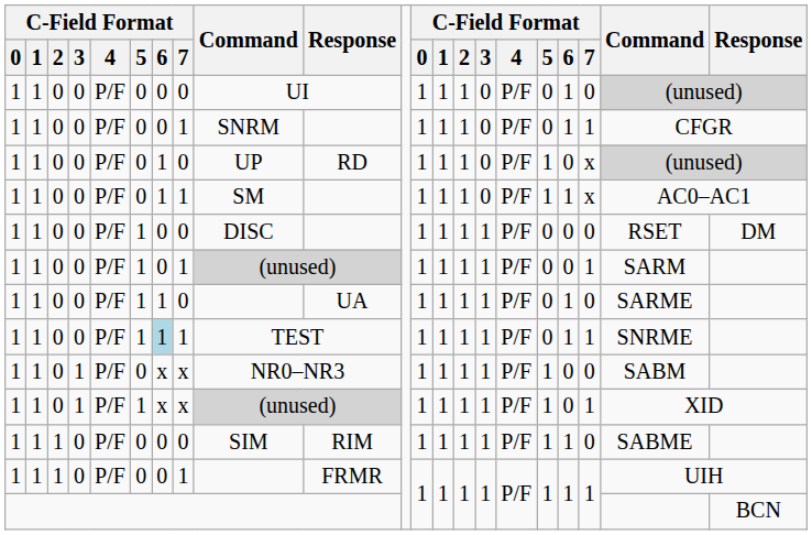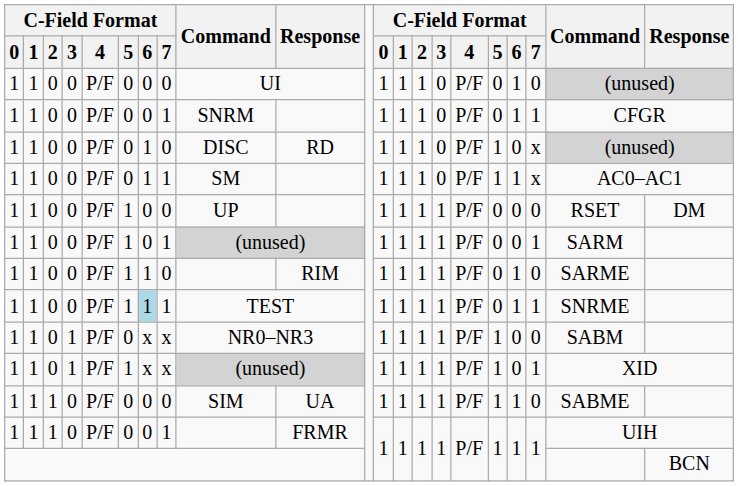row 5 | column 9: UP -> DISC
row 7 | column 9: DISC -> UP
row 9 | column 10: UA -> RIM
row 13 | column 10: RIM -> UA
